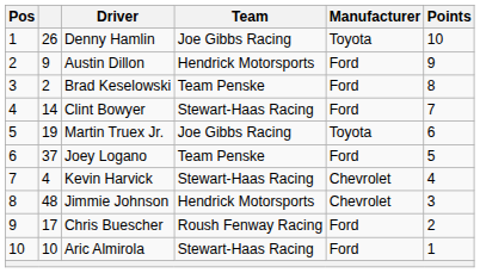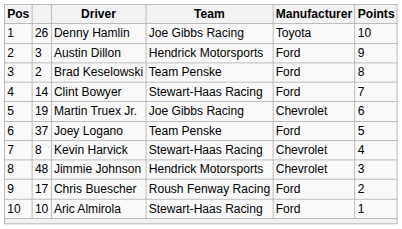Austin Dillon | column 2: 9 -> 3
Martin Truex Jr. | Manufacturer: Toyota -> Chevrolet
Kevin Harvick | column 2: 4 -> 8
